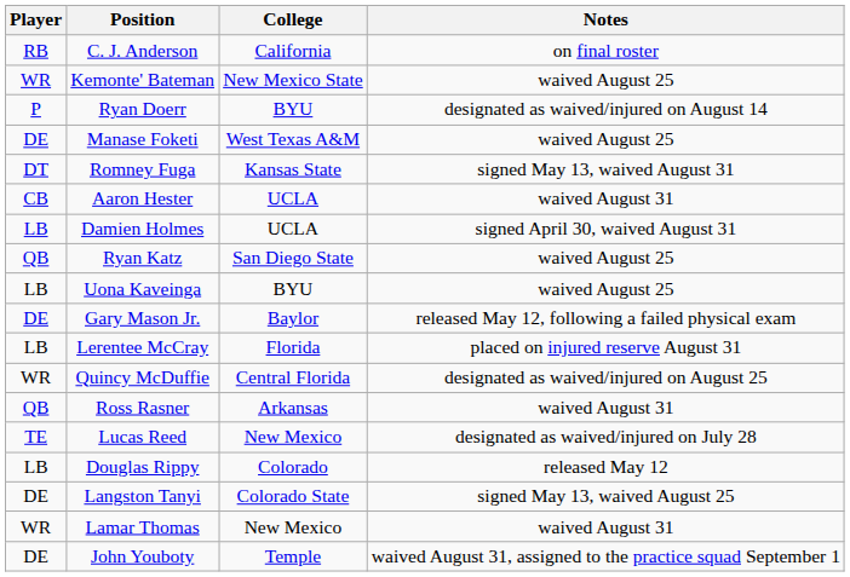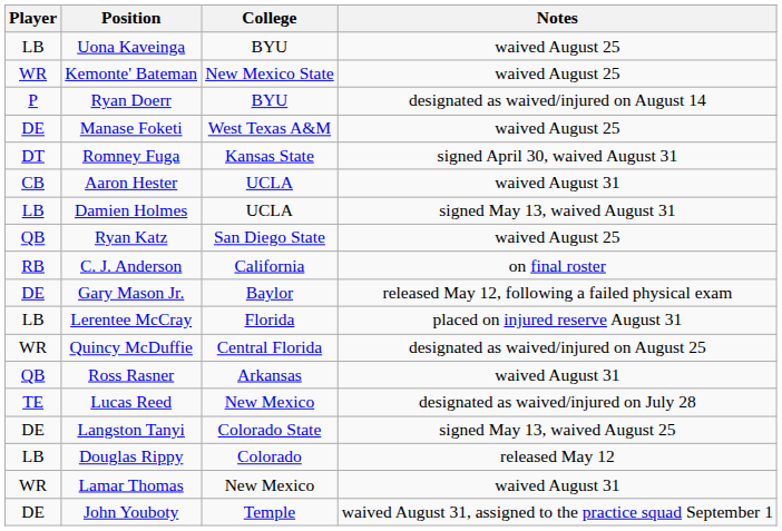rows swapped: C. J. Anderson <-> Uona Kaveinga
Romney Fuga | Notes: signed May 13, waived August 31 -> signed April 30, waived August 31
Damien Holmes | Notes: signed April 30, waived August 31 -> signed May 13, waived August 31
rows swapped: Douglas Rippy <-> Langston Tanyi
